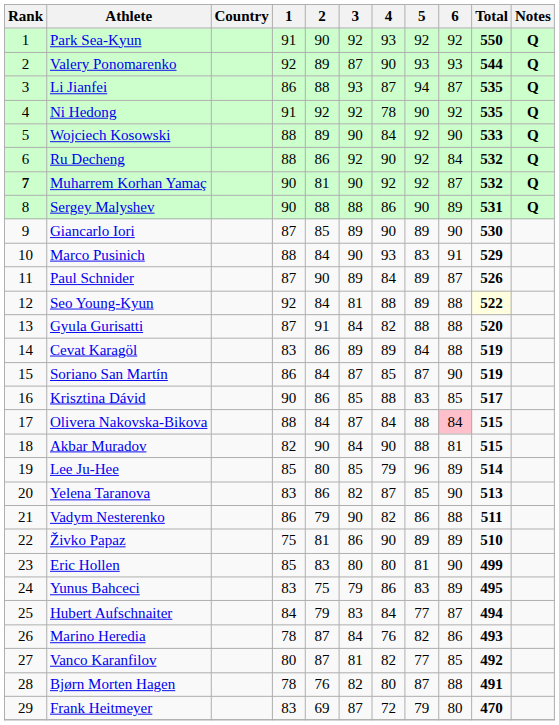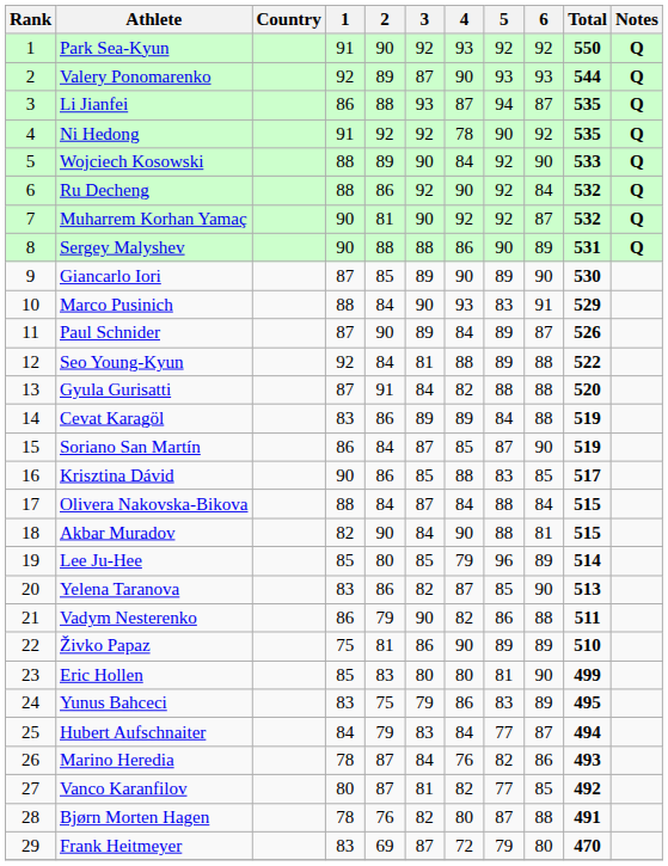Muharrem Korhan Yamaç | Rank: bold -> normal
Seo Young-Kyun | Total: lightyellow background -> no background
Olivera Nakovska-Bikova | 6: pink background -> no background
